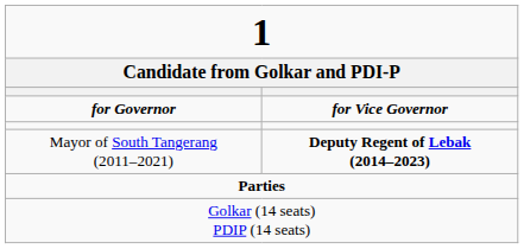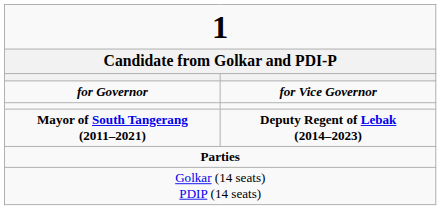row 6 | column 1: normal -> bold
